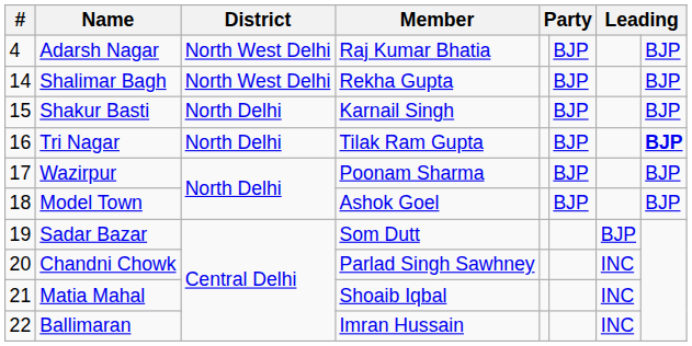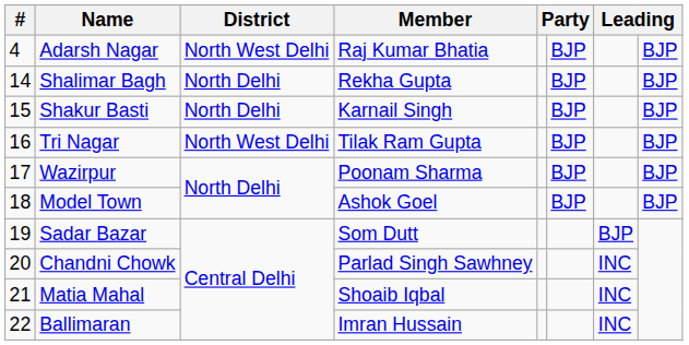Shalimar Bagh | District: North West Delhi -> North Delhi
Tri Nagar | District: North Delhi -> North West Delhi
Tri Nagar | column 8: bold -> normal
